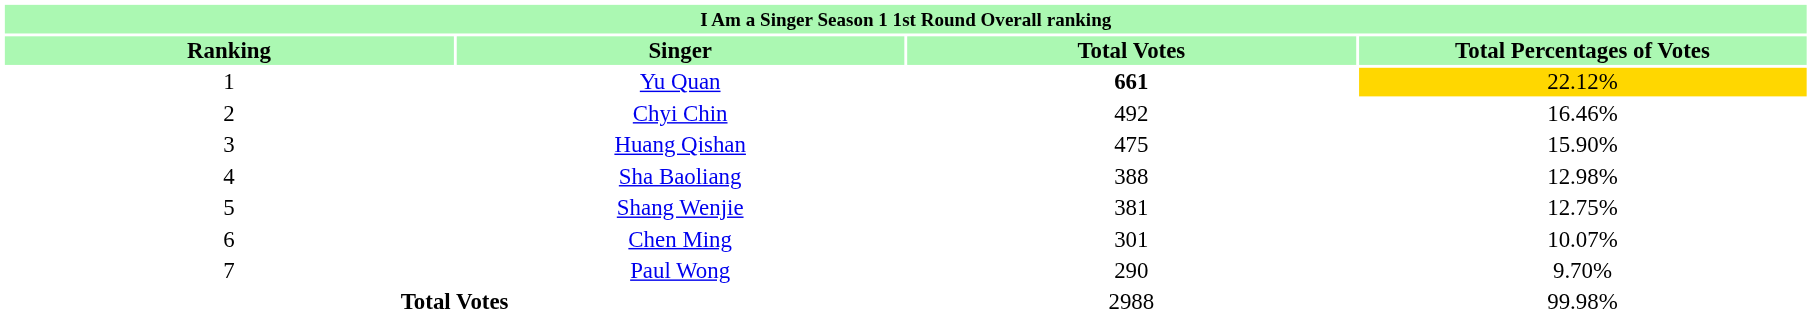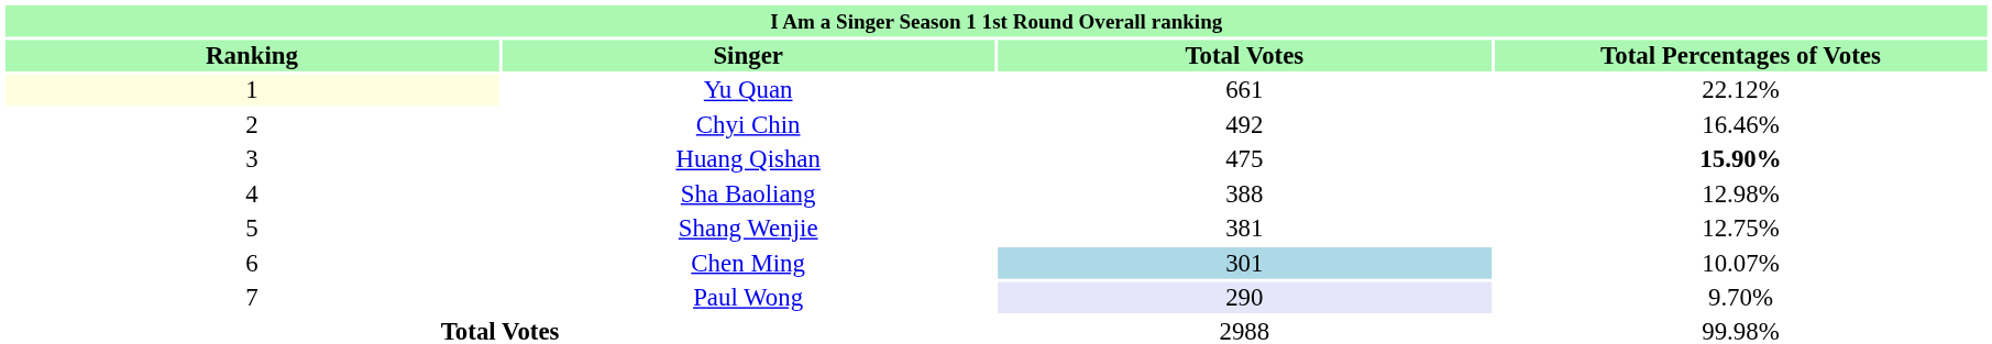Yu Quan | column 1: no background -> lightyellow background
Yu Quan | column 3: bold -> normal
Yu Quan | column 4: gold background -> no background
Huang Qishan | column 4: normal -> bold
Chen Ming | column 3: no background -> lightblue background
Paul Wong | column 3: no background -> lavender background
